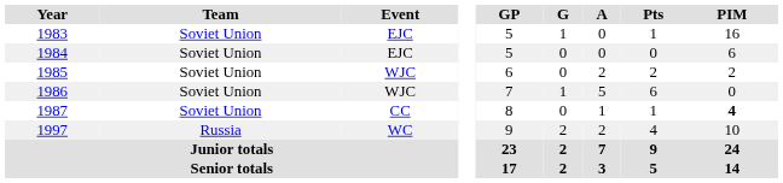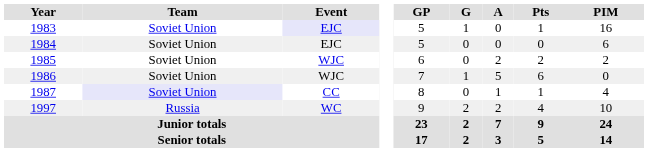1983 | Event: no background -> lavender background
1987 | Team: no background -> lavender background
1987 | PIM: bold -> normal
